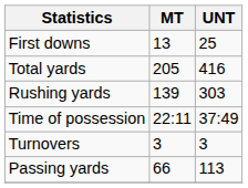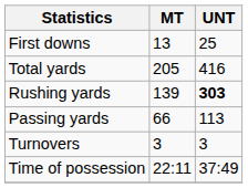Rushing yards | UNT: normal -> bold
rows swapped: Passing yards <-> Time of possession
